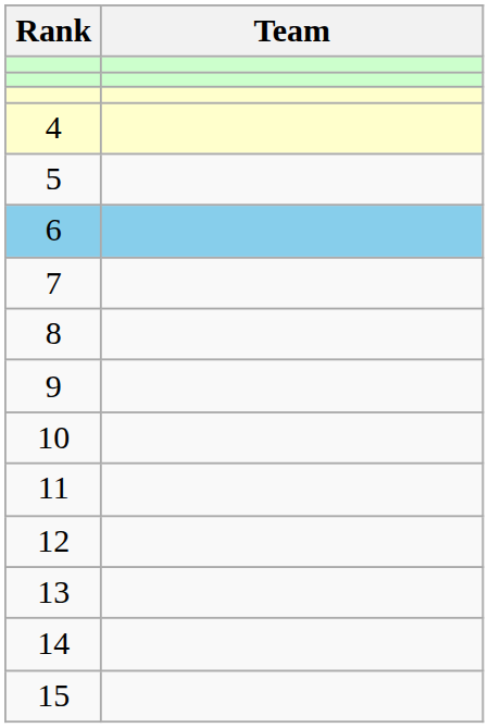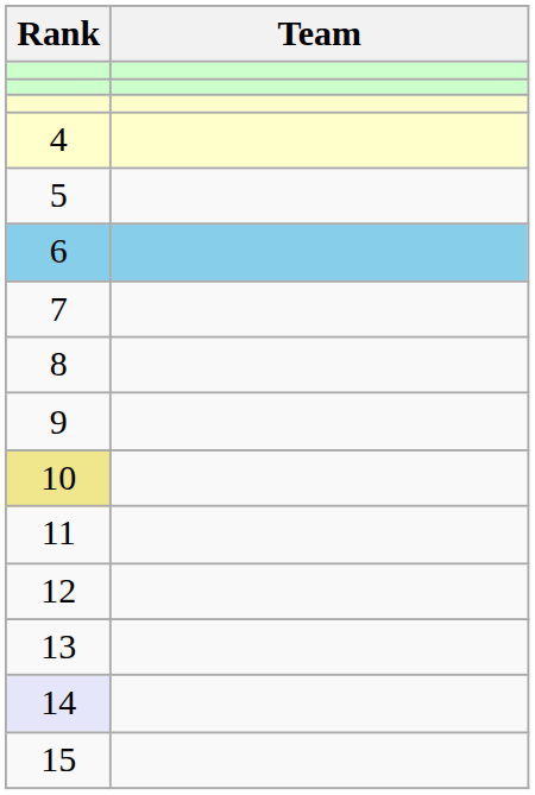row 11 | Rank: no background -> khaki background
row 15 | Rank: no background -> lavender background
